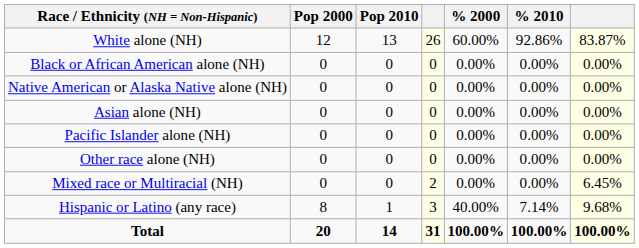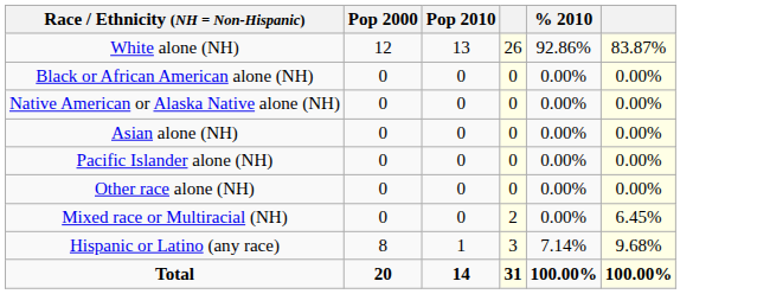- column: % 2000 | 60.00% | 0.00% | 0.00% | 0.00% | 0.00% | 0.00% | 0.00% | 40.00% | 100.00%
